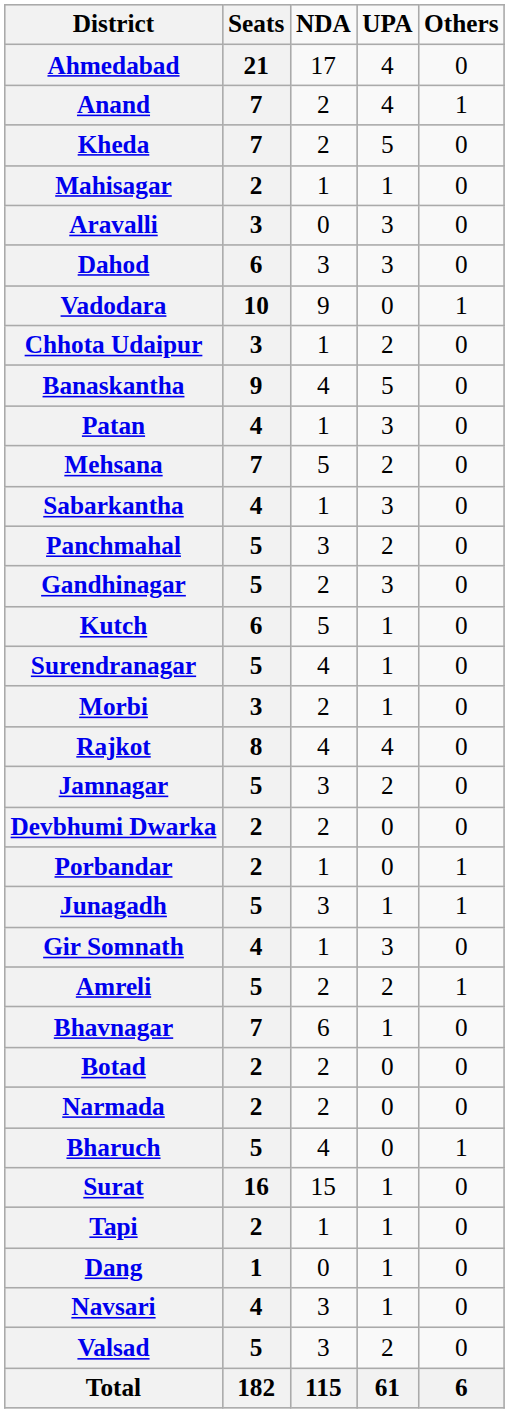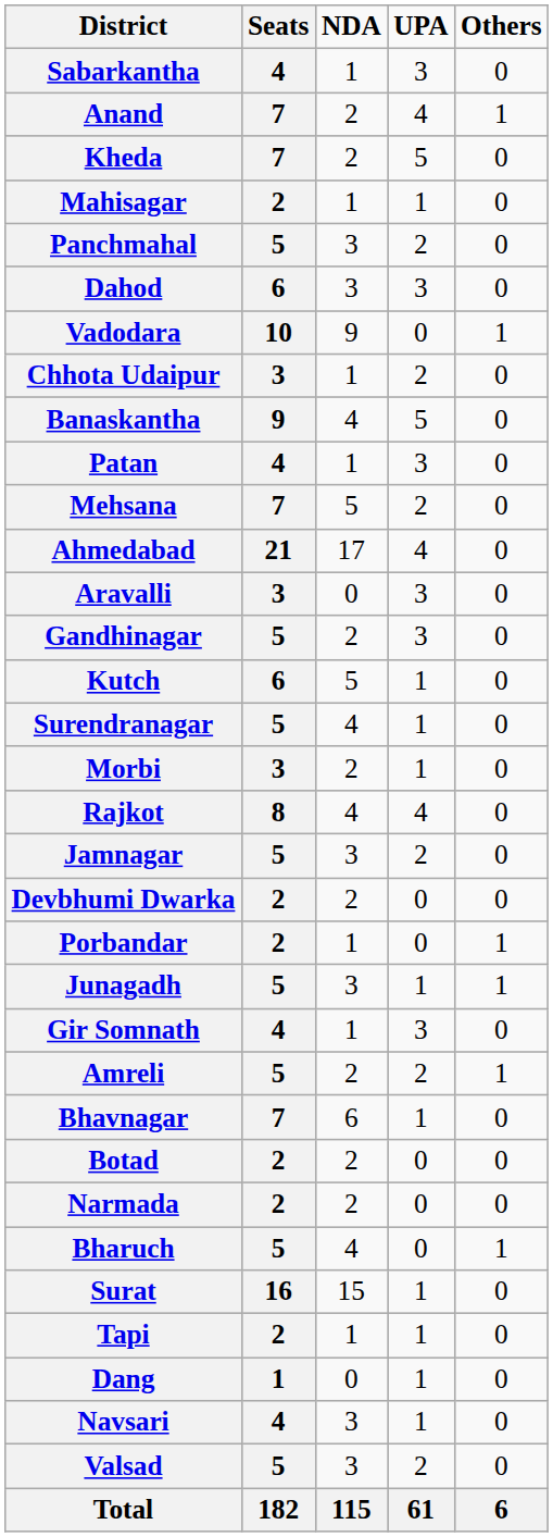rows swapped: Ahmedabad <-> Sabarkantha
rows swapped: Panchmahal <-> Aravalli
